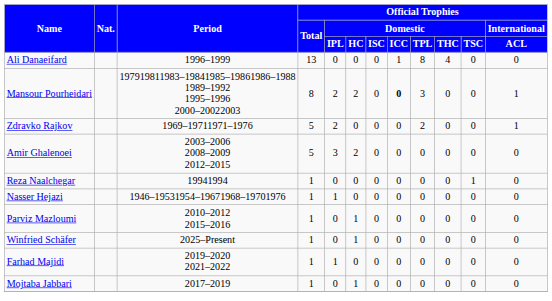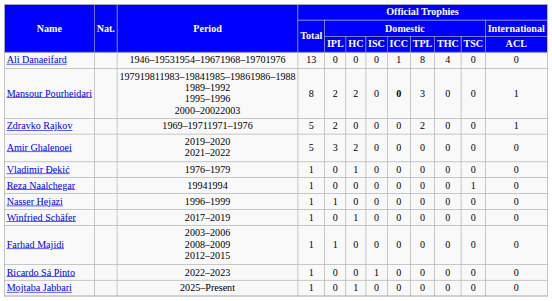Ali Danaeifard | Period: 1996–1999 -> 1946–19531954–19671968–19701976
Amir Ghalenoei | Period: 2003–2006 2008–2009 2012–2015 -> 2019–2020 2021–2022
+ row: Vladimir Đekić | 1976–1979 | 1 | 0 | 1 | 0 | 0 | 0 | 0 | 0 | 0
Nasser Hejazi | Period: 1946–19531954–19671968–19701976 -> 1996–1999
- row: Parviz Mazloumi | 2010–2012 2015–2016 | 1 | 0 | 1 | 0 | 0 | 0 | 0 | 0 | 0
Winfried Schäfer | Period: 2025–Present -> 2017–2019
Farhad Majidi | Period: 2019–2020 2021–2022 -> 2003–2006 2008–2009 2012–2015
+ row: Ricardo Sá Pinto | 2022–2023 | 1 | 0 | 0 | 1 | 0 | 0 | 0 | 0 | 0
Mojtaba Jabbari | Period: 2017–2019 -> 2025–Present
